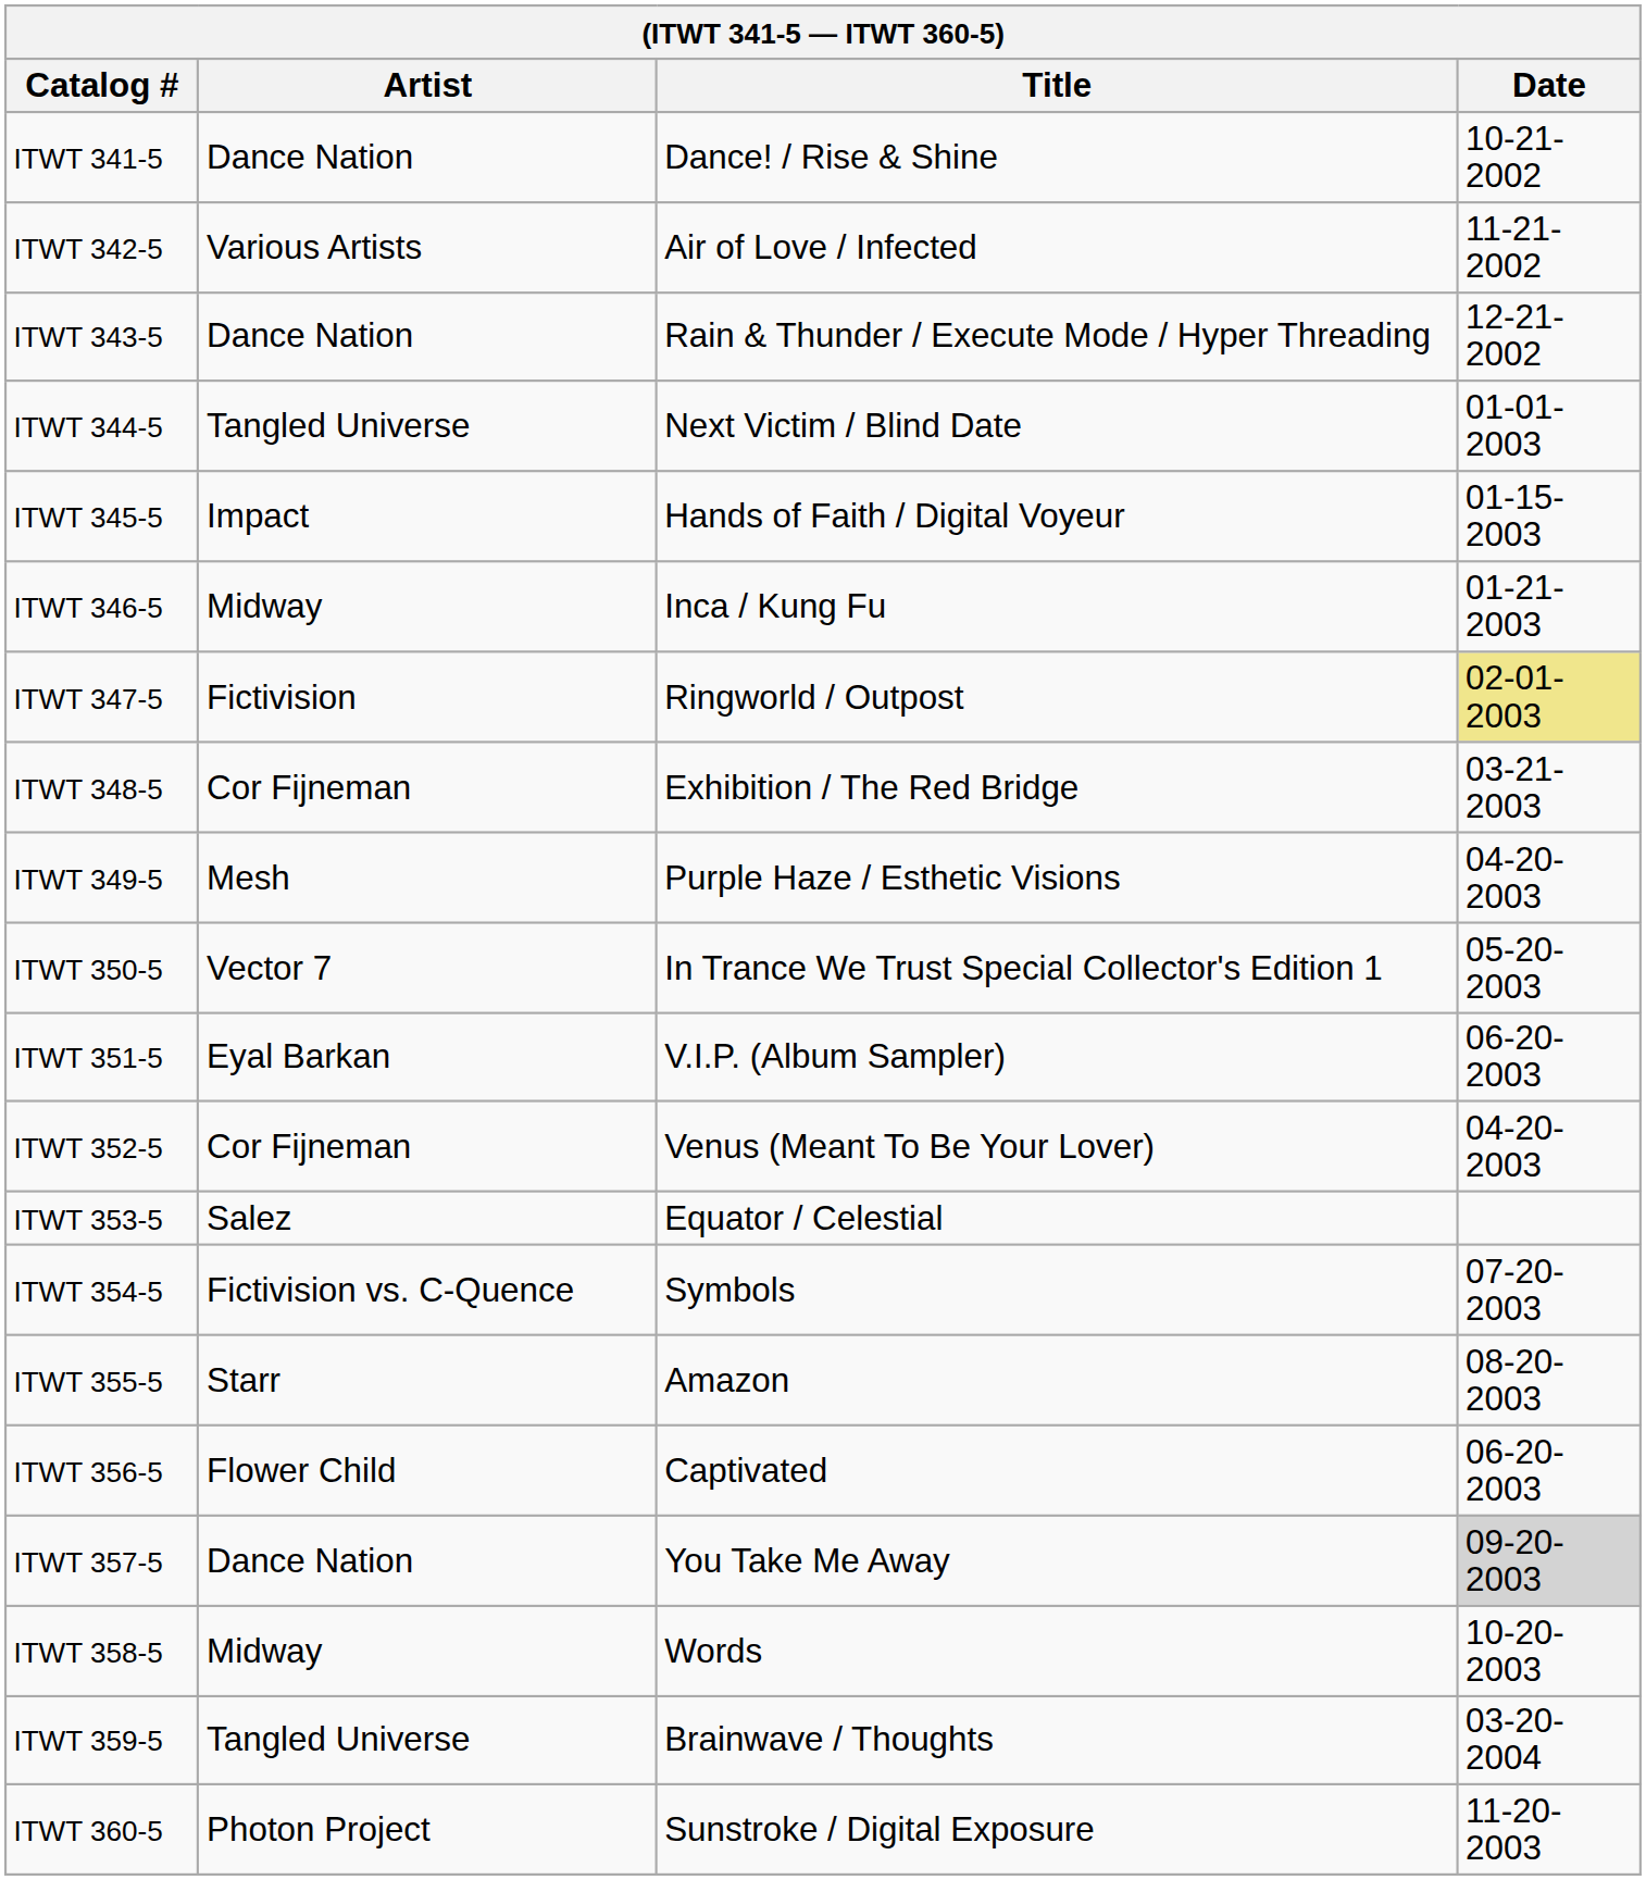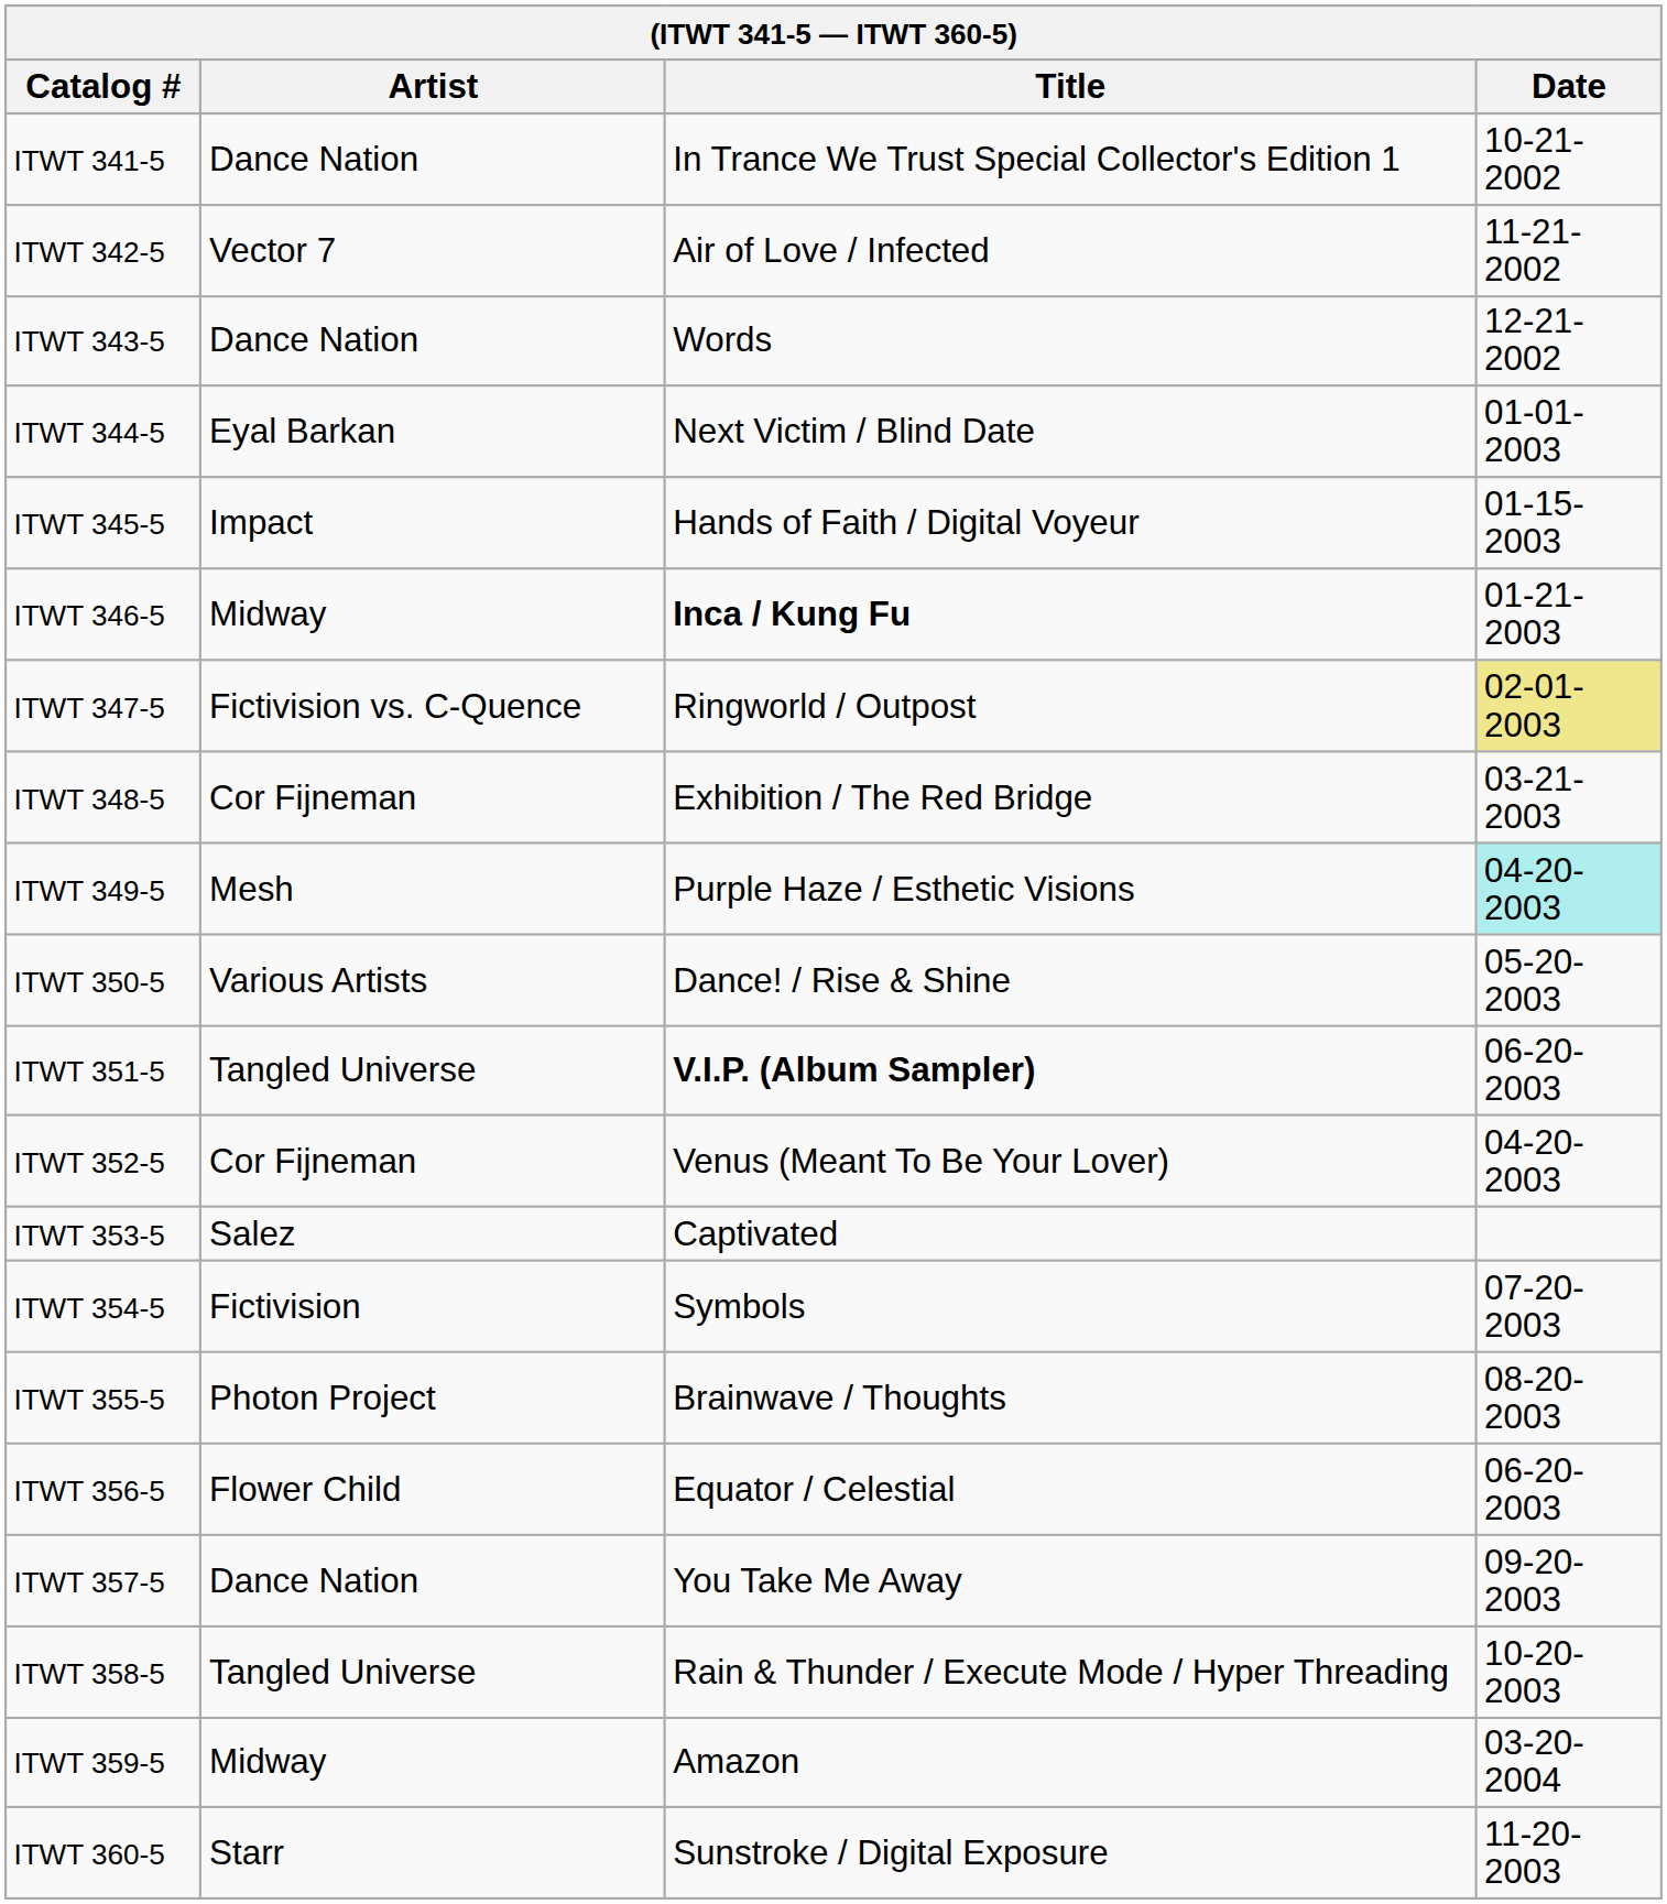ITWT 341-5 | Title: Dance! / Rise & Shine -> In Trance We Trust Special Collector's Edition 1
ITWT 342-5 | Artist: Various Artists -> Vector 7
ITWT 343-5 | Title: Rain & Thunder / Execute Mode / Hyper Threading -> Words
ITWT 344-5 | Artist: Tangled Universe -> Eyal Barkan
ITWT 346-5 | Title: normal -> bold
ITWT 347-5 | Artist: Fictivision -> Fictivision vs. C-Quence
ITWT 349-5 | Date: no background -> paleturquoise background
ITWT 350-5 | Artist: Vector 7 -> Various Artists
ITWT 350-5 | Title: In Trance We Trust Special Collector's Edition 1 -> Dance! / Rise & Shine
ITWT 351-5 | Artist: Eyal Barkan -> Tangled Universe
ITWT 351-5 | Title: normal -> bold
ITWT 353-5 | Title: Equator / Celestial -> Captivated
ITWT 354-5 | Artist: Fictivision vs. C-Quence -> Fictivision
ITWT 355-5 | Artist: Starr -> Photon Project
ITWT 355-5 | Title: Amazon -> Brainwave / Thoughts
ITWT 356-5 | Title: Captivated -> Equator / Celestial
ITWT 357-5 | Date: lightgrey background -> no background
ITWT 358-5 | Artist: Midway -> Tangled Universe
ITWT 358-5 | Title: Words -> Rain & Thunder / Execute Mode / Hyper Threading
ITWT 359-5 | Artist: Tangled Universe -> Midway
ITWT 359-5 | Title: Brainwave / Thoughts -> Amazon
ITWT 360-5 | Artist: Photon Project -> Starr
